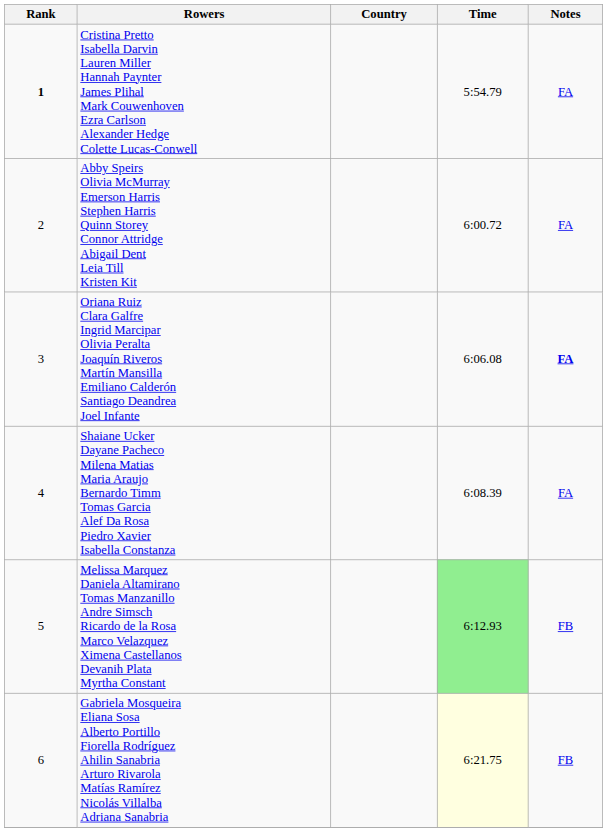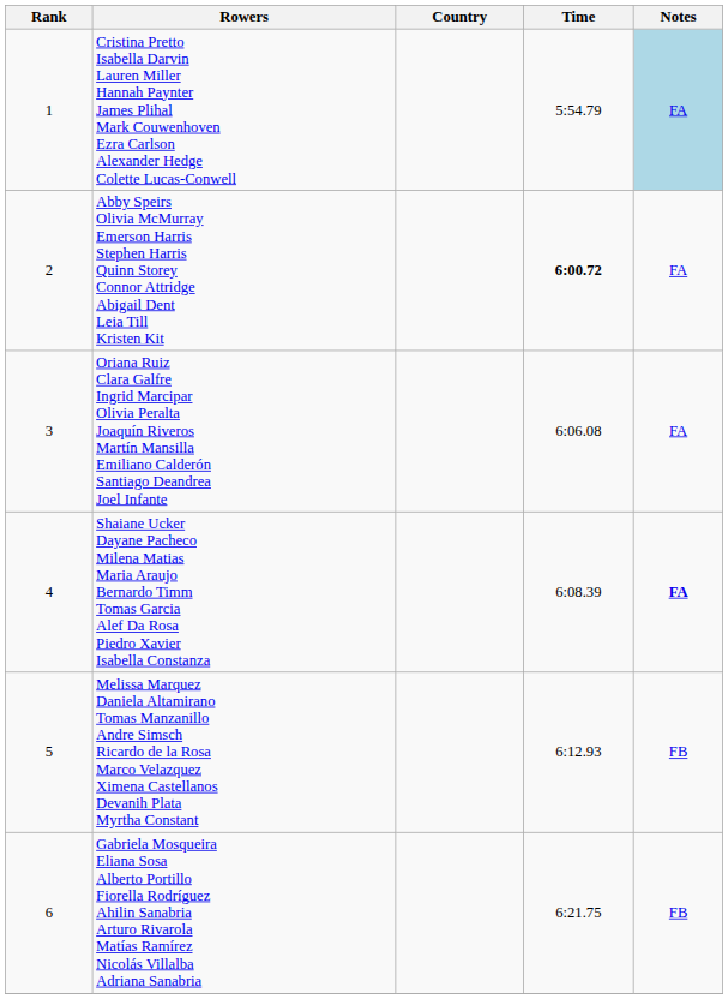row 2 | Rank: bold -> normal
row 2 | Notes: no background -> lightblue background
row 3 | Time: normal -> bold
row 4 | Notes: bold -> normal
row 5 | Notes: normal -> bold
row 6 | Time: lightgreen background -> no background
row 7 | Time: lightyellow background -> no background
